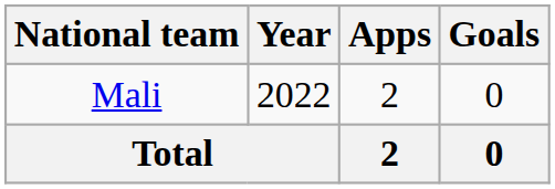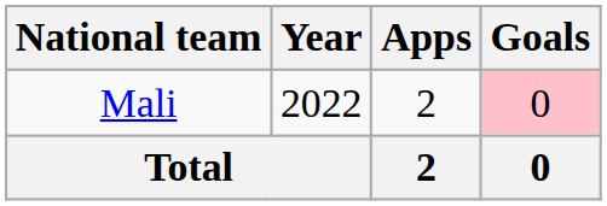Mali | Goals: no background -> pink background
